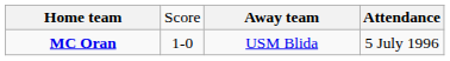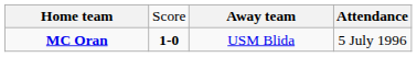MC Oran | column 2: normal -> bold
